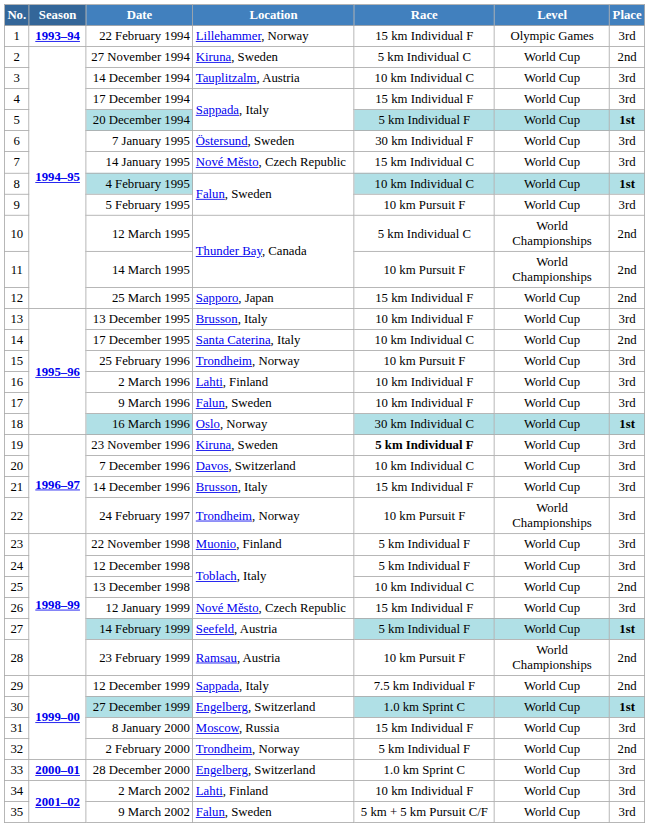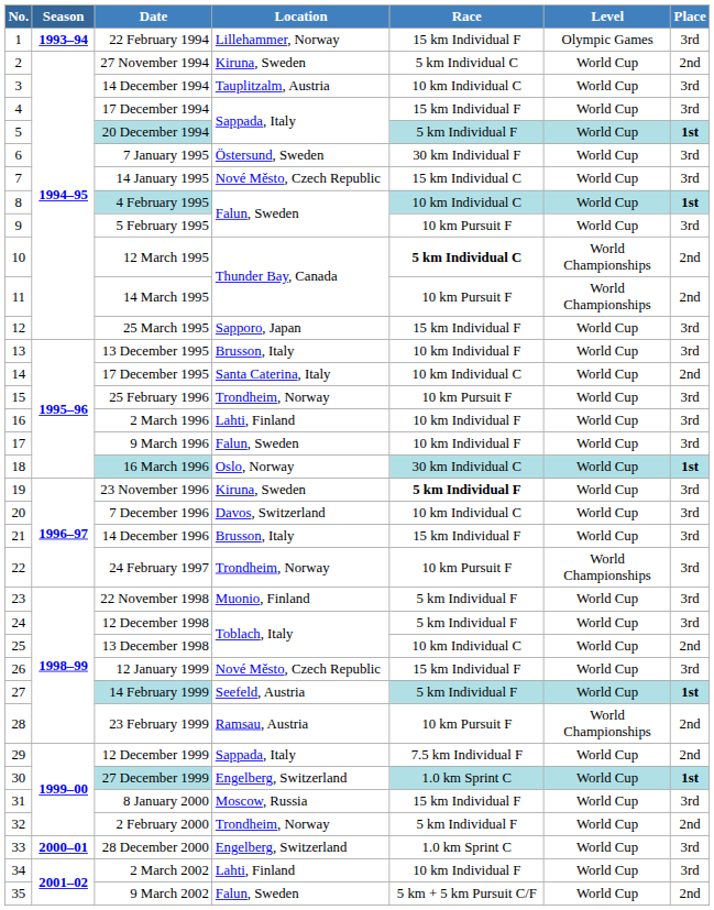12 March 1995 | Race: normal -> bold
25 March 1995 | Place: 2nd -> 3rd
9 March 2002 | Place: 3rd -> 2nd
